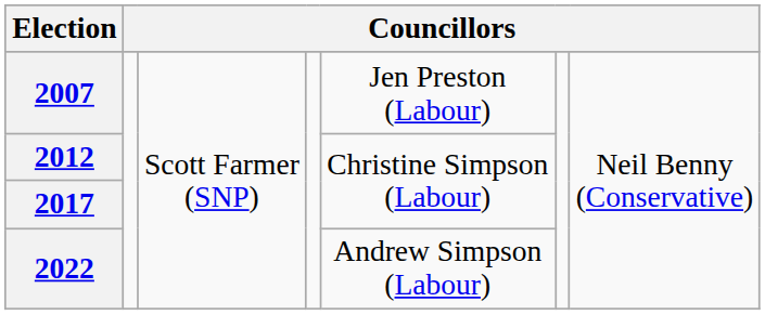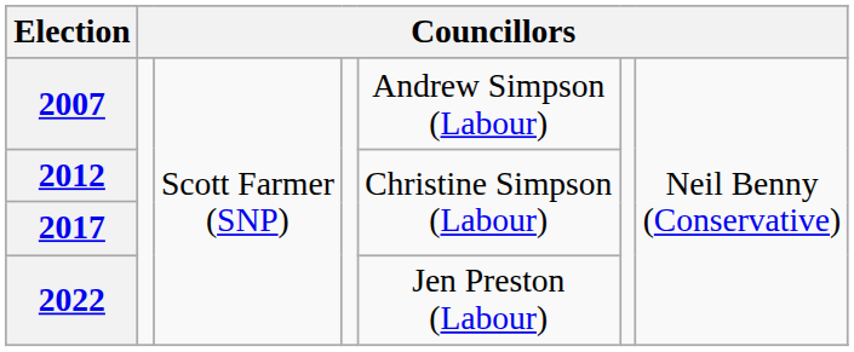2007 | column 5: Jen Preston (Labour) -> Andrew Simpson (Labour)
2022 | column 5: Andrew Simpson (Labour) -> Jen Preston (Labour)
